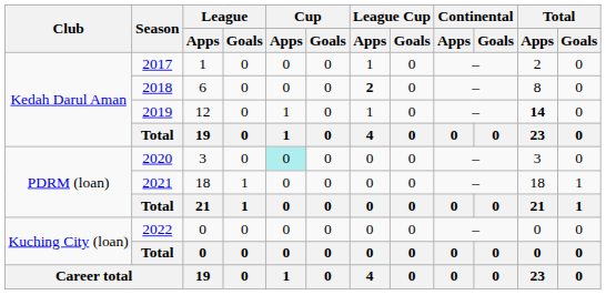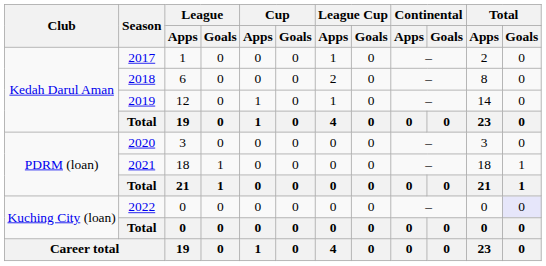2018 | League Cup / Apps: bold -> normal
2019 | Total / Apps: bold -> normal
2020 | Cup / Apps: paleturquoise background -> no background
2022 | Total / Goals: no background -> lavender background
